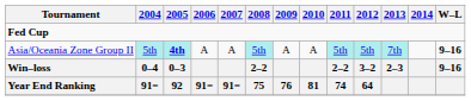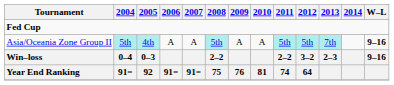Asia/Oceania Zone Group II | 2005: bold -> normal
